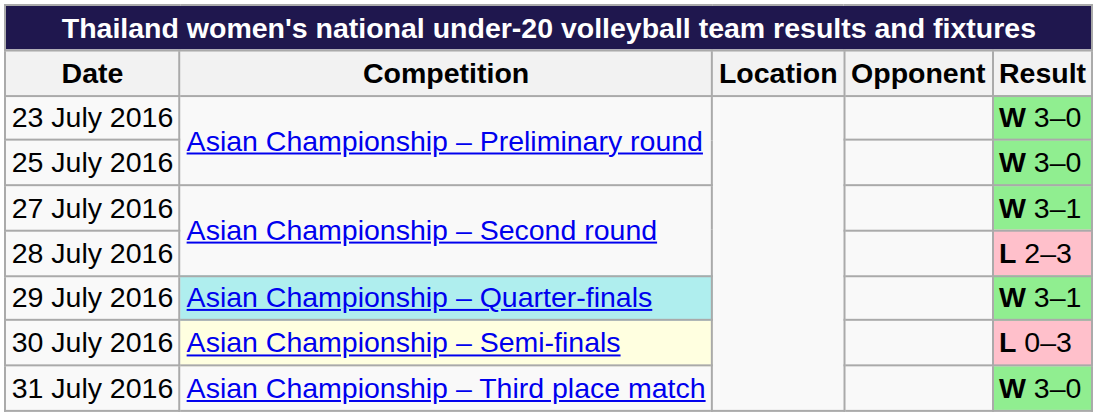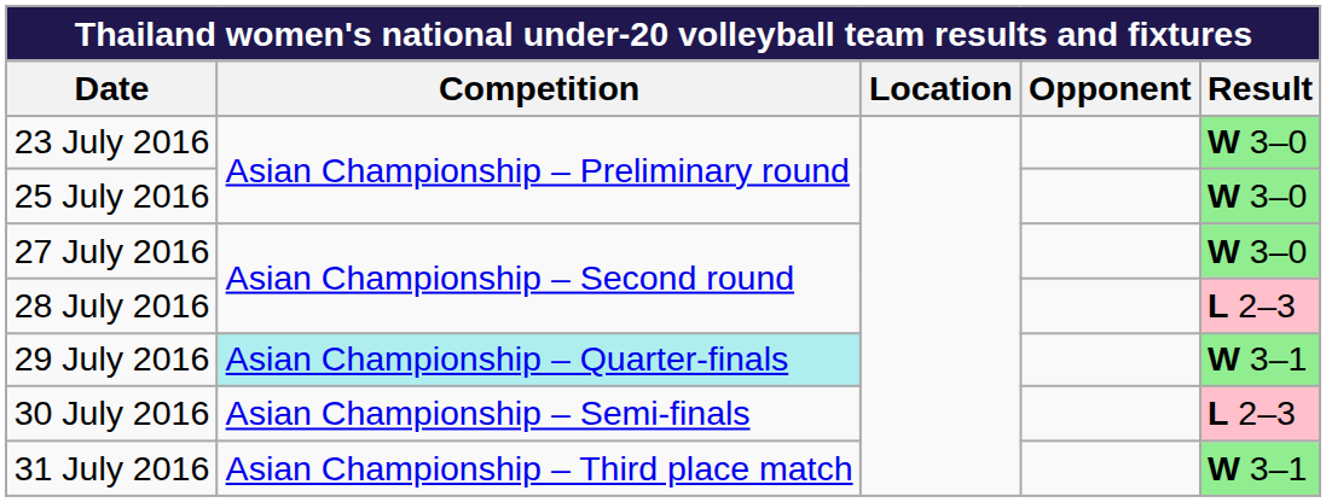27 July 2016 | Result: W 3–1 -> W 3–0
30 July 2016 | Competition: lightyellow background -> no background
30 July 2016 | Result: L 0–3 -> L 2–3
31 July 2016 | Result: W 3–0 -> W 3–1
